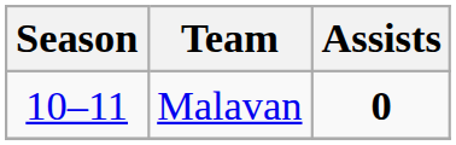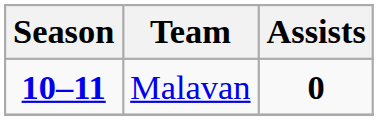Malavan | Season: normal -> bold
